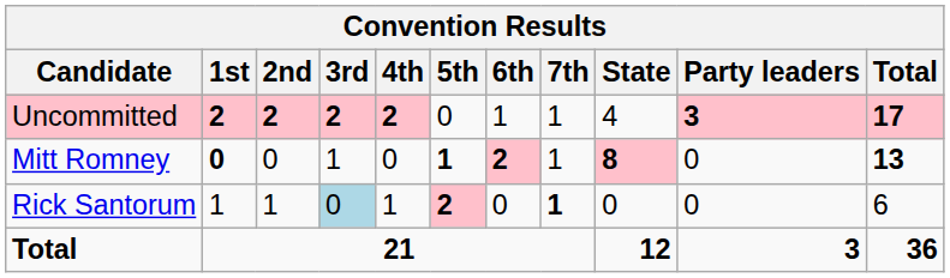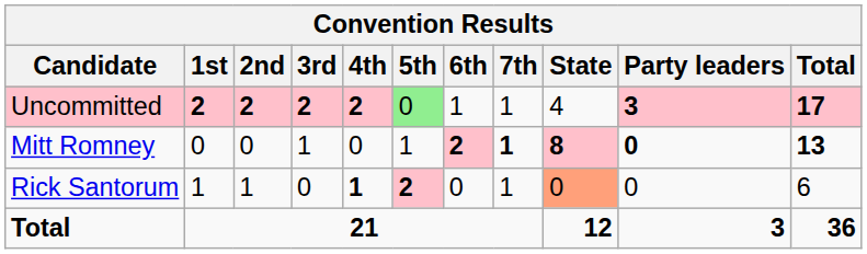Uncommitted | 5th: no background -> lightgreen background
Mitt Romney | 1st: bold -> normal
Mitt Romney | 5th: bold -> normal
Mitt Romney | 7th: normal -> bold
Mitt Romney | Party leaders: normal -> bold
Rick Santorum | 3rd: lightblue background -> no background
Rick Santorum | 4th: normal -> bold
Rick Santorum | 7th: bold -> normal
Rick Santorum | State: no background -> lightsalmon background
